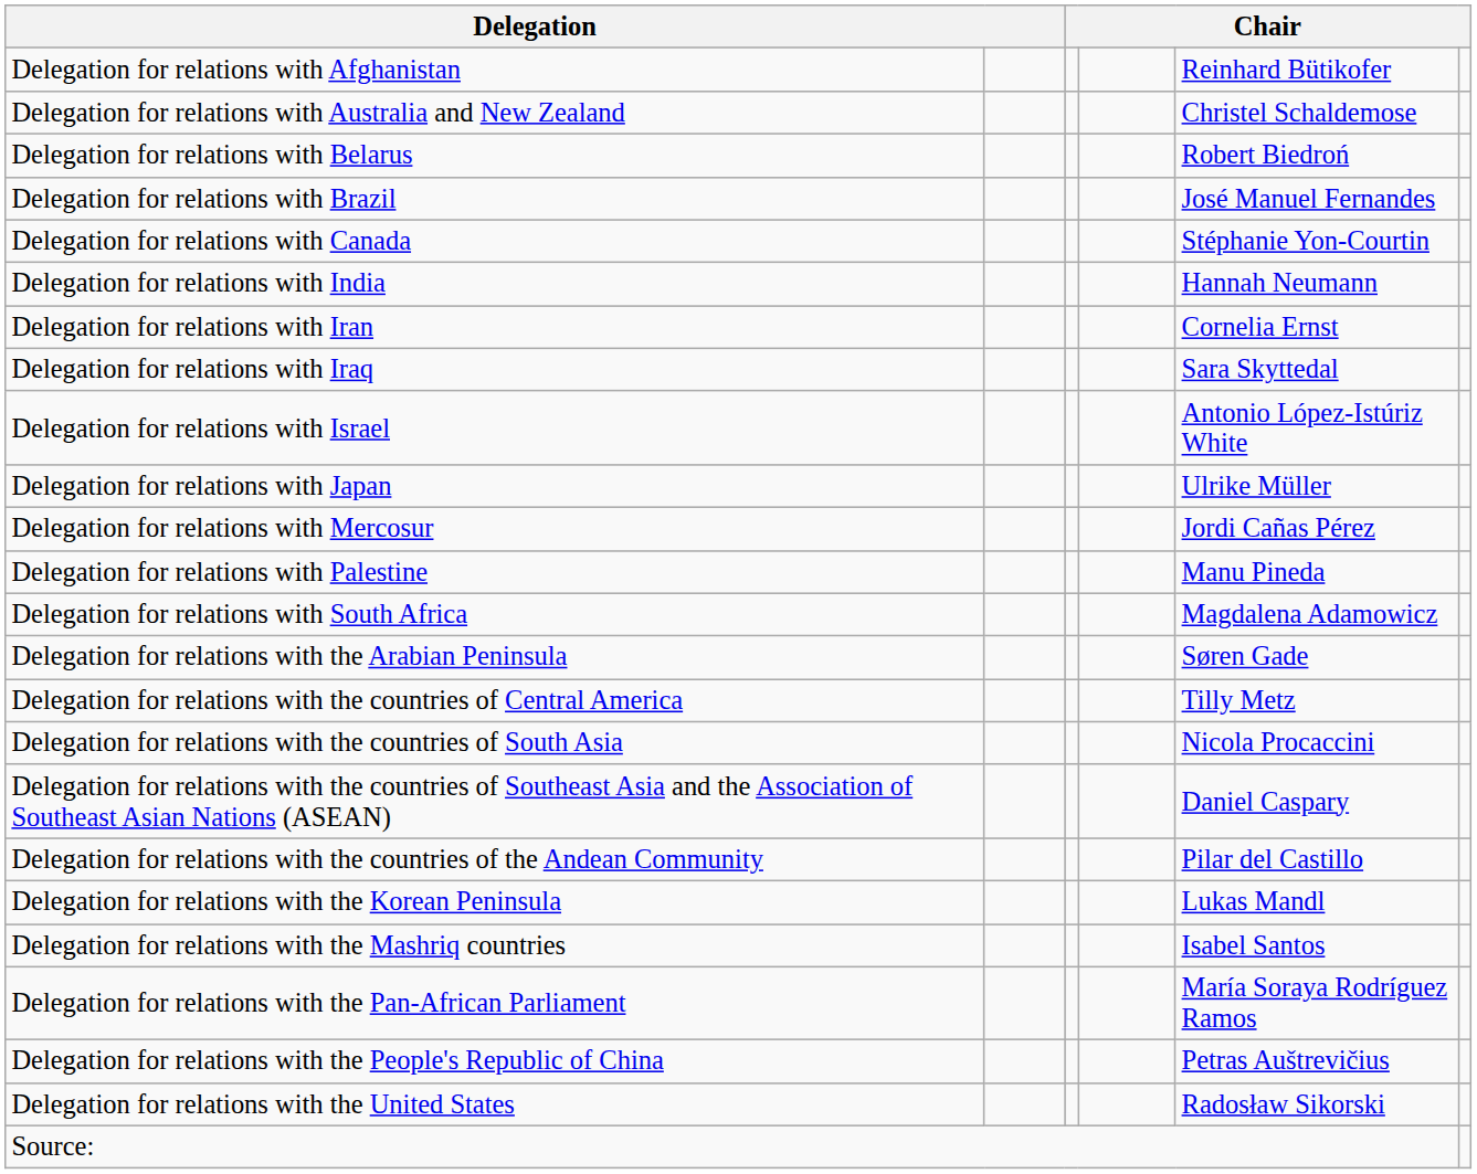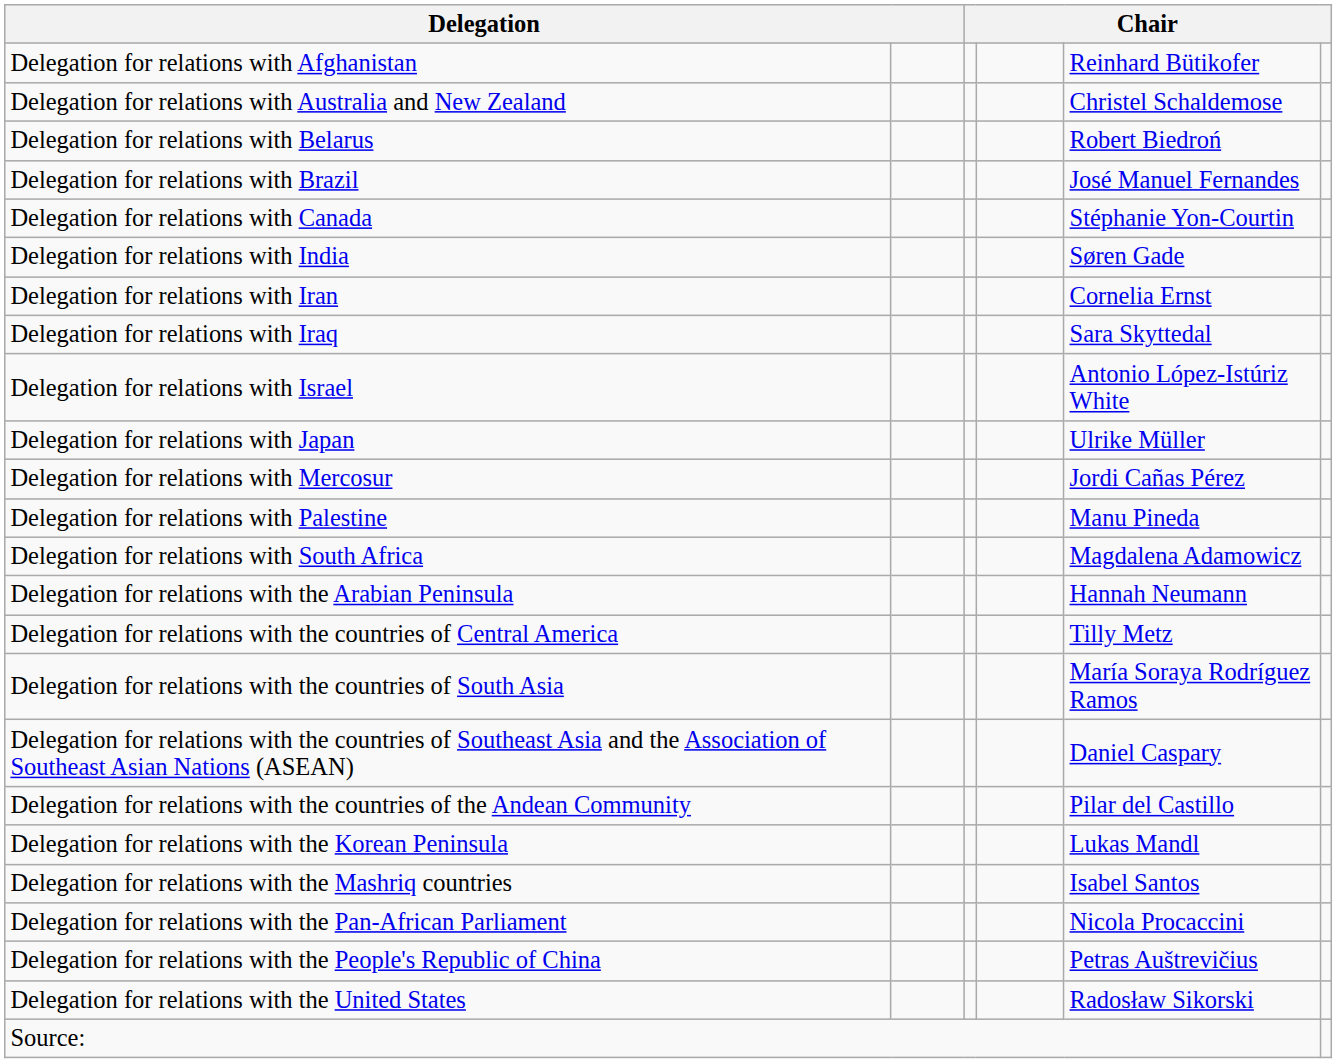Delegation for relations with India | column 5: Hannah Neumann -> Søren Gade
Delegation for relations with the Arabian Peninsula | column 5: Søren Gade -> Hannah Neumann
Delegation for relations with the countries of South Asia | column 5: Nicola Procaccini -> María Soraya Rodríguez Ramos
Delegation for relations with the Pan-African Parliament | column 5: María Soraya Rodríguez Ramos -> Nicola Procaccini
